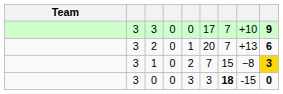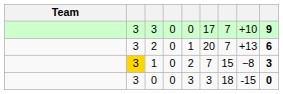row 4 | column 2: no background -> gold background
row 4 | column 9: gold background -> no background
row 5 | column 7: bold -> normal
